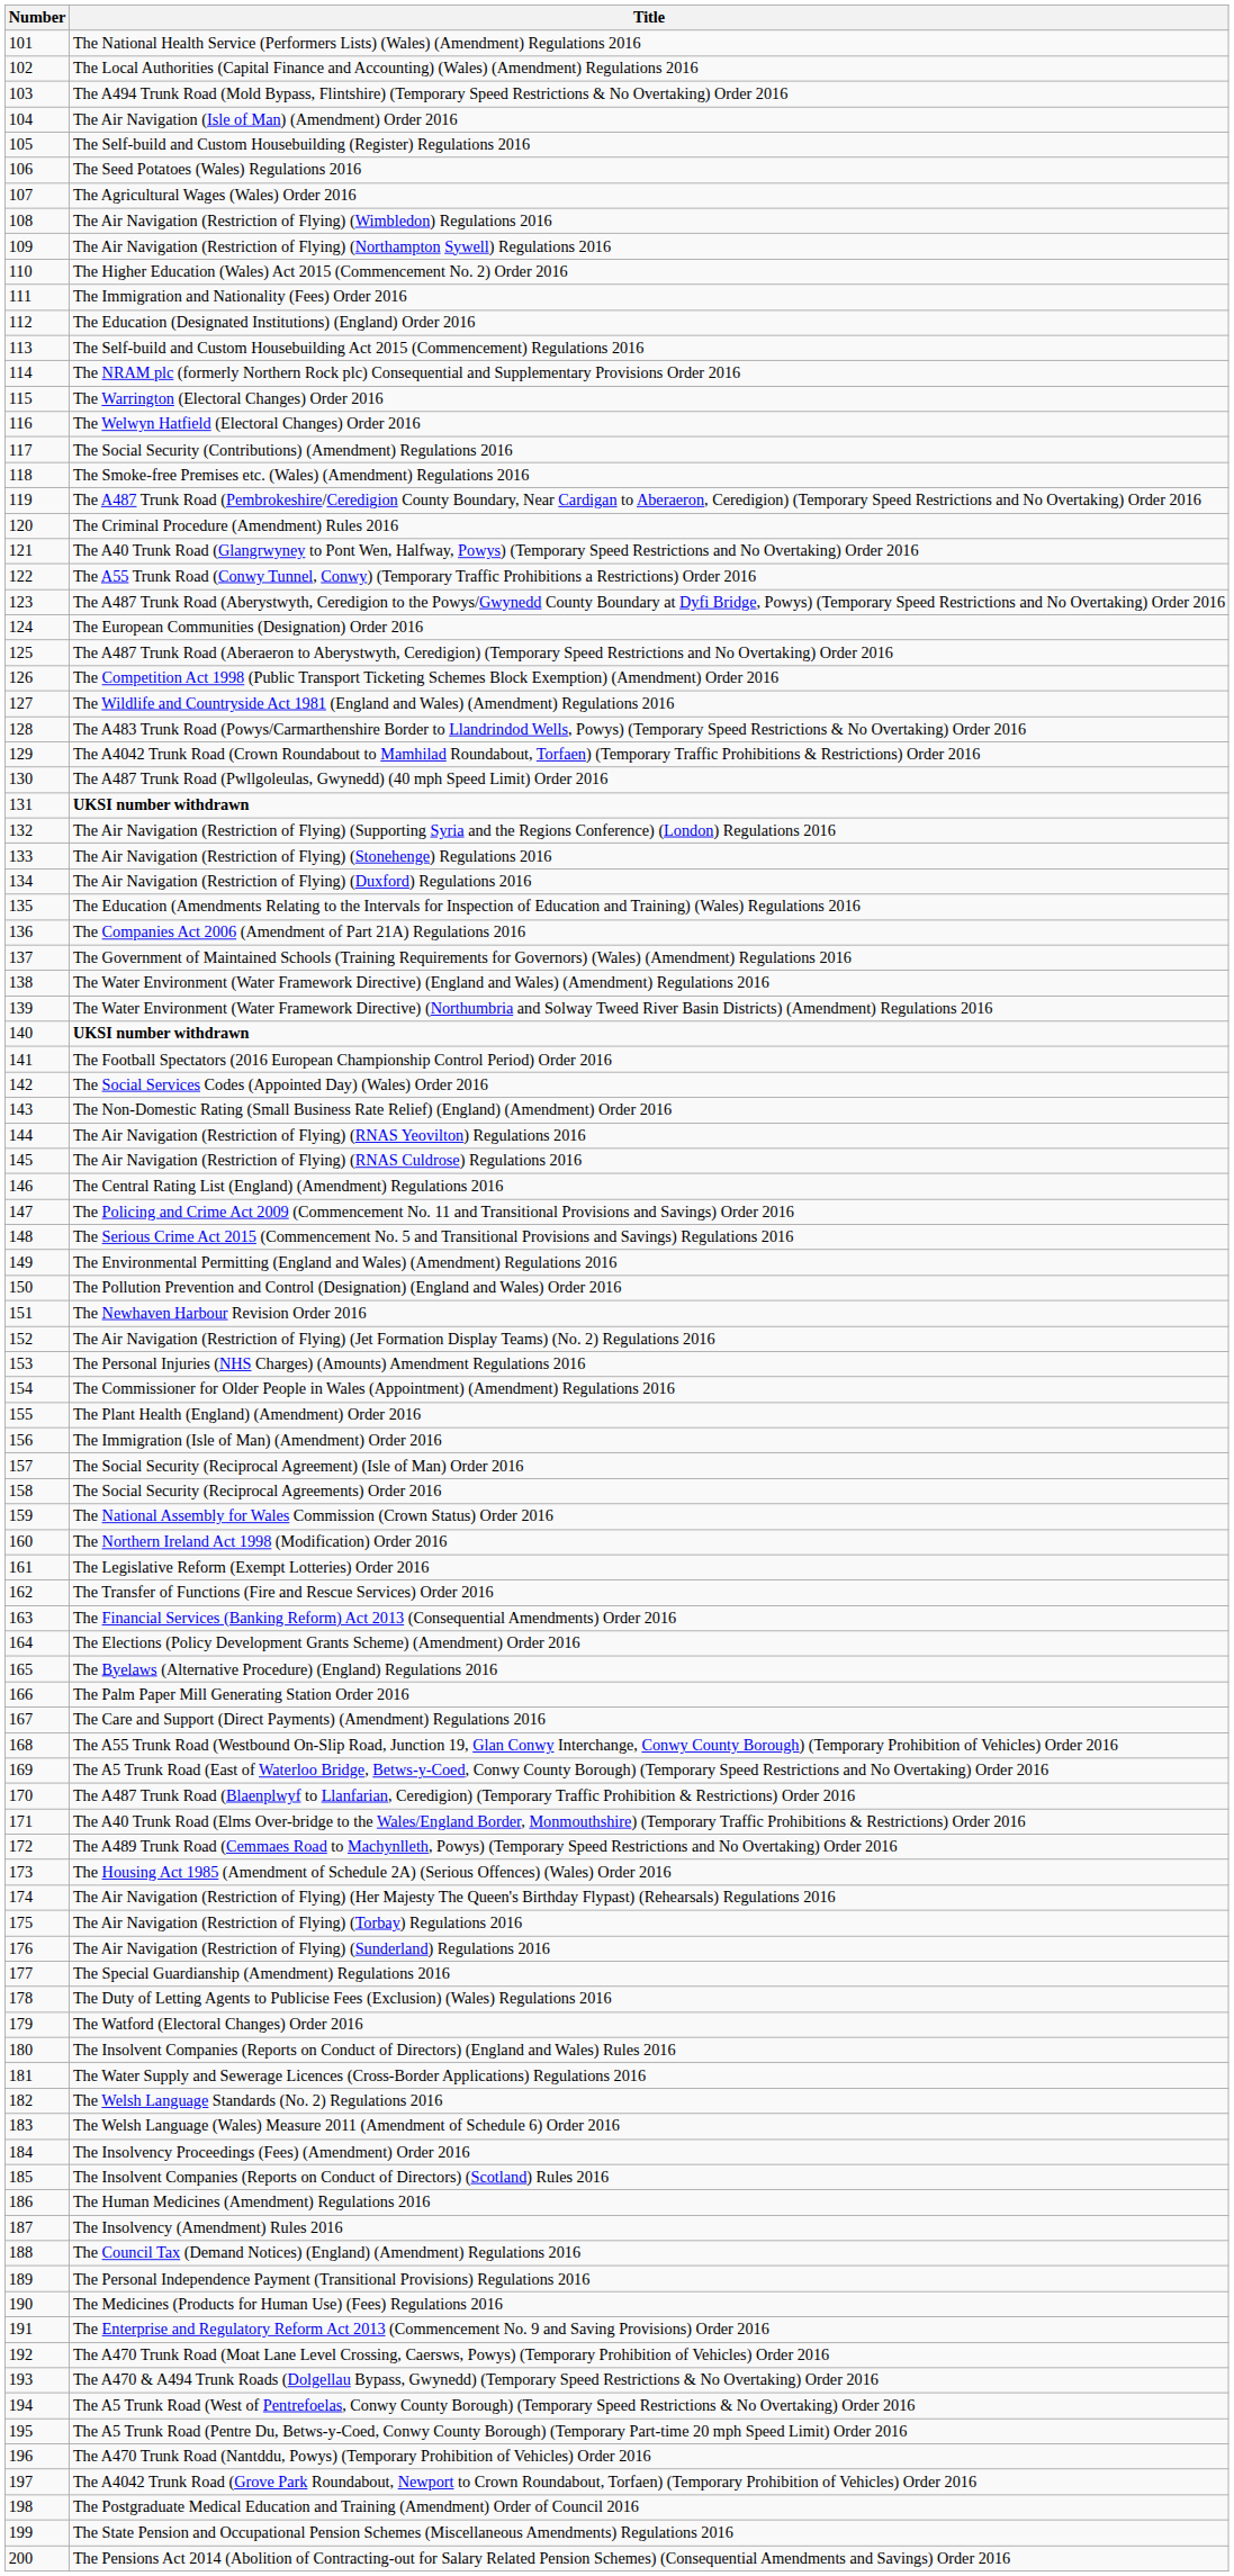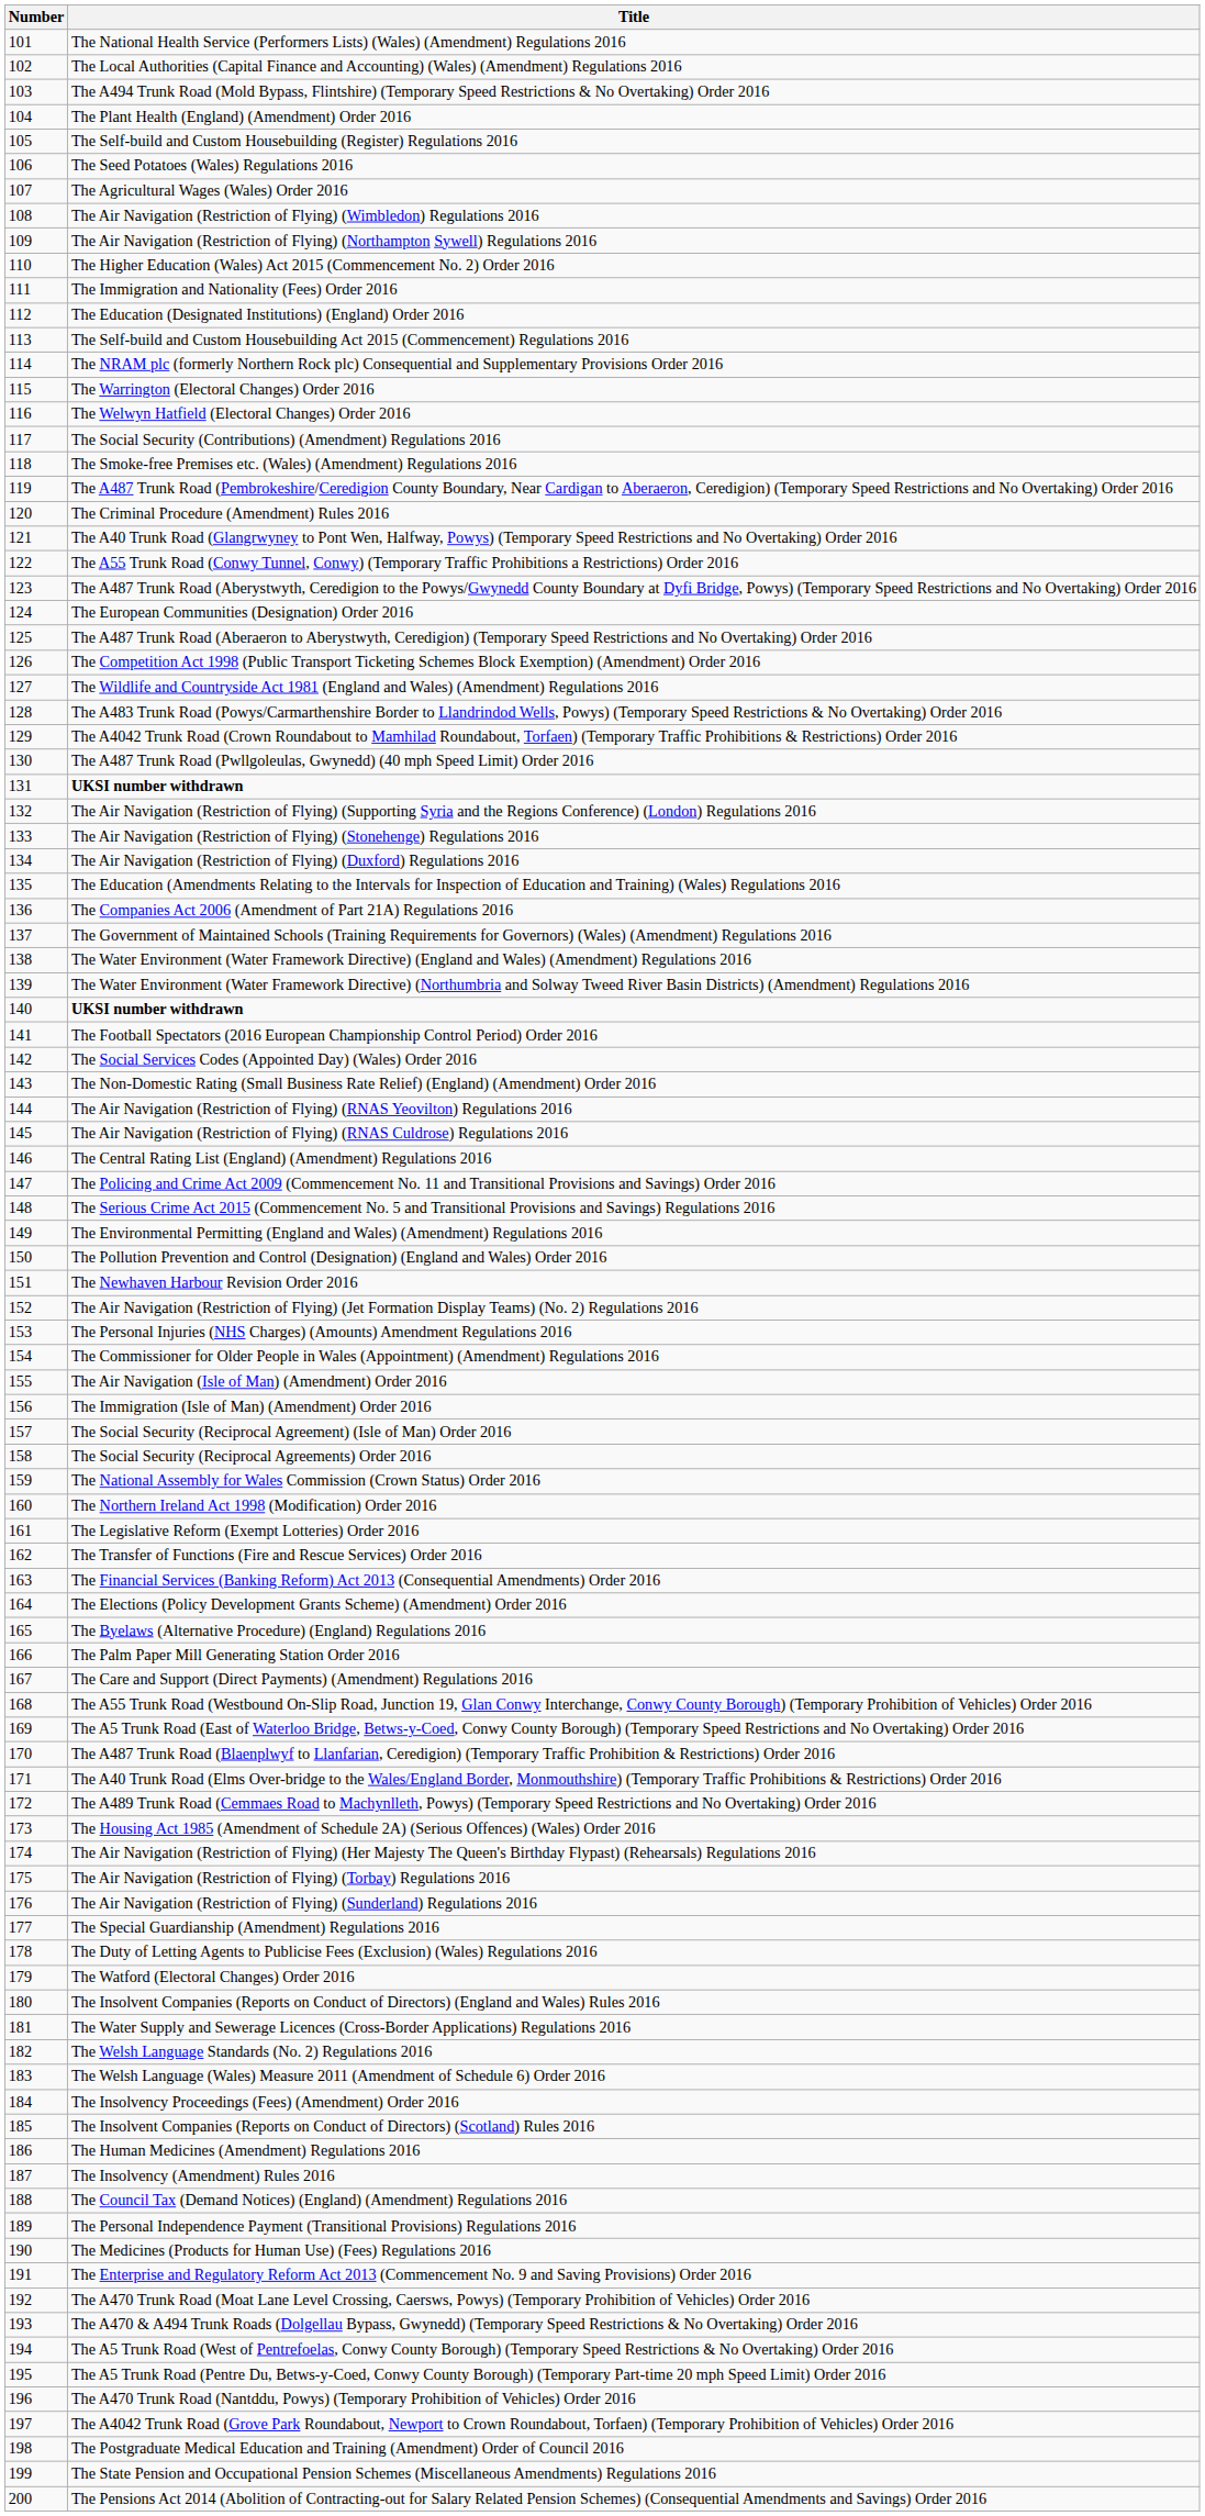row 5 | Title: The Air Navigation (Isle of Man) (Amendment) Order 2016 -> The Plant Health (England) (Amendment) Order 2016
row 56 | Title: The Plant Health (England) (Amendment) Order 2016 -> The Air Navigation (Isle of Man) (Amendment) Order 2016
